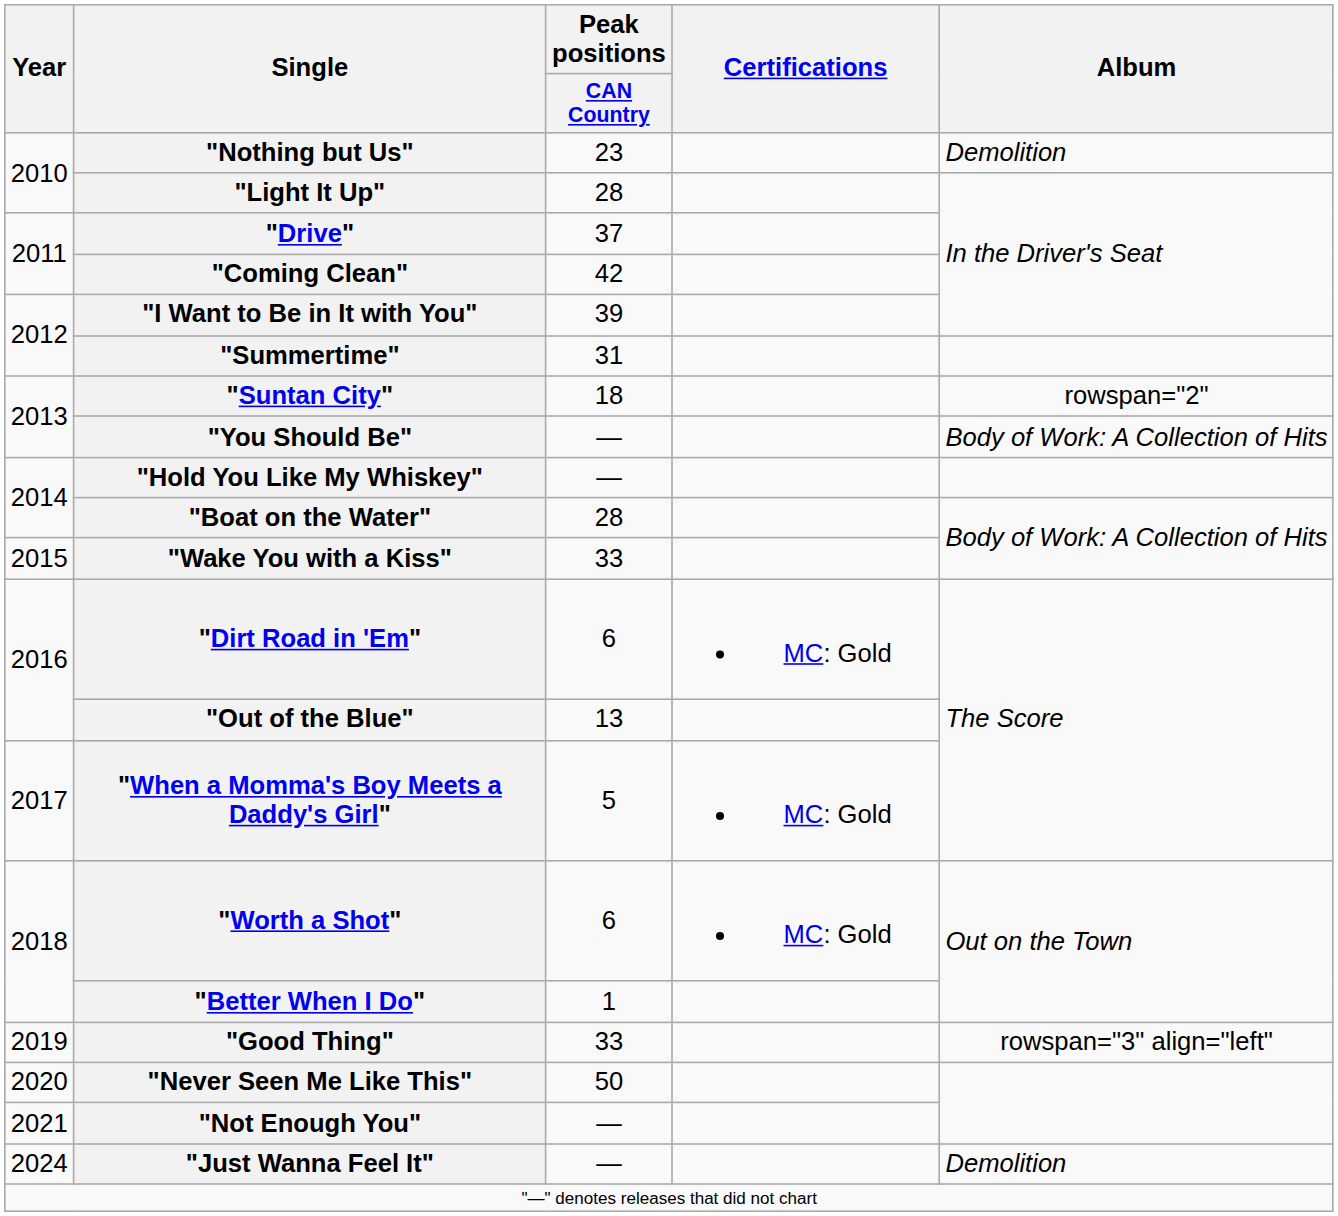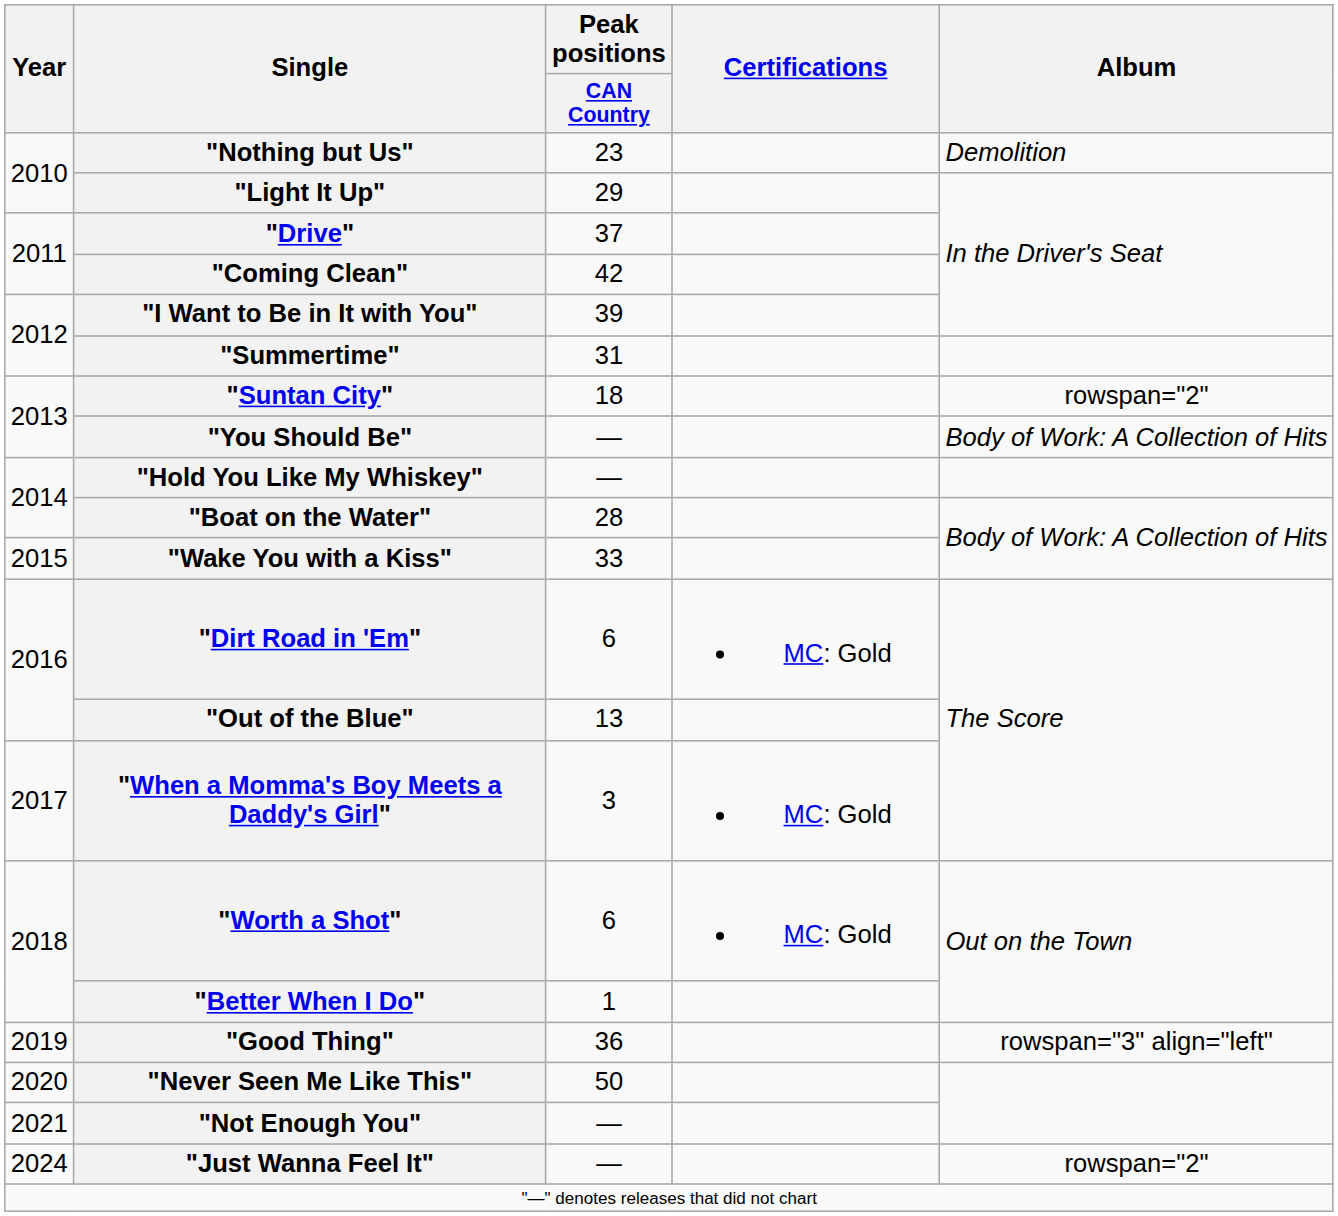"Light It Up" | Peak positions / CAN Country: 28 -> 29
"When a Momma's Boy Meets a Daddy's Girl" | Peak positions / CAN Country: 5 -> 3
"Good Thing" | Peak positions / CAN Country: 33 -> 36
"Just Wanna Feel It" | Album: Demolition -> rowspan="2"
